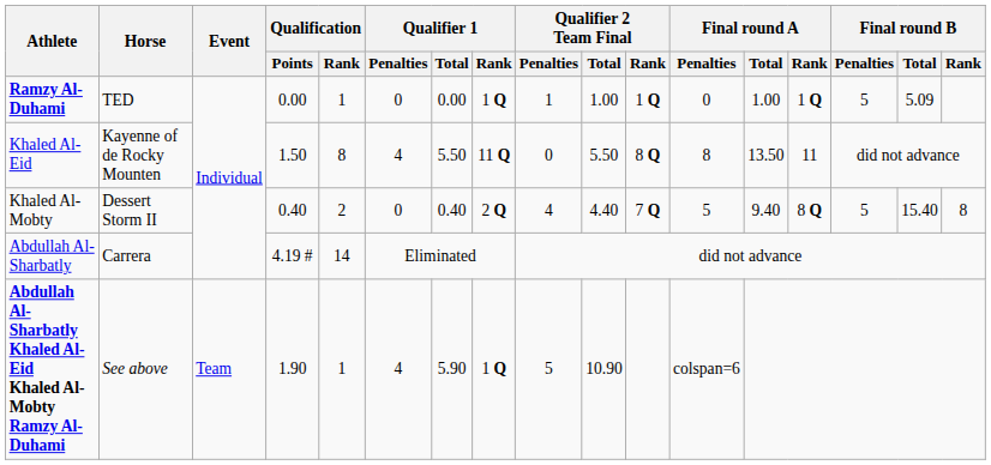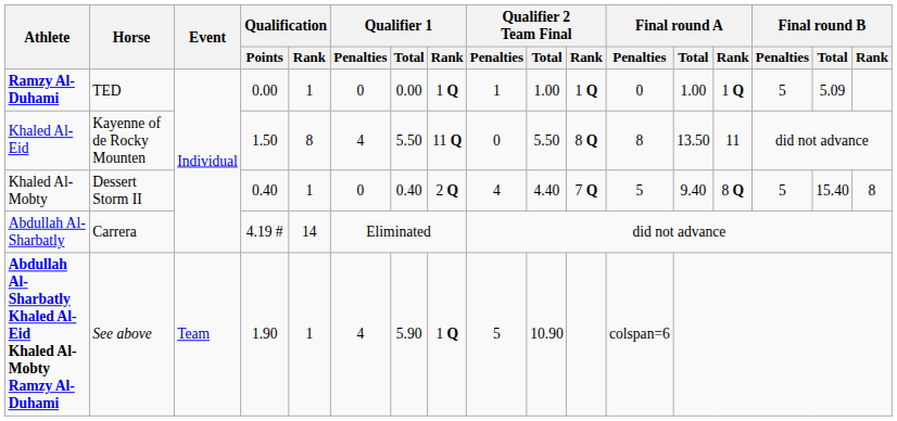Khaled Al-Mobty | Qualification / Rank: 2 -> 1
